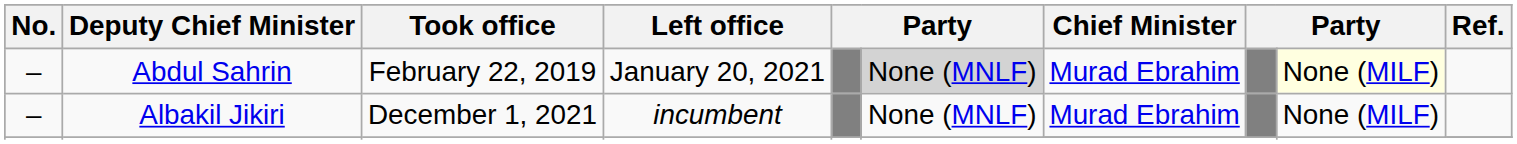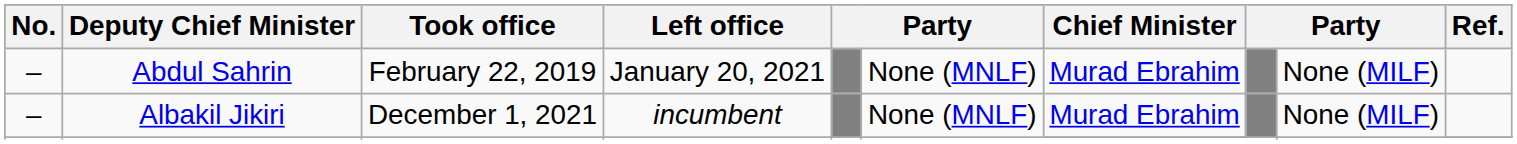Abdul Sahrin | column 6: lightgrey background -> no background
Abdul Sahrin | column 9: lightyellow background -> no background
